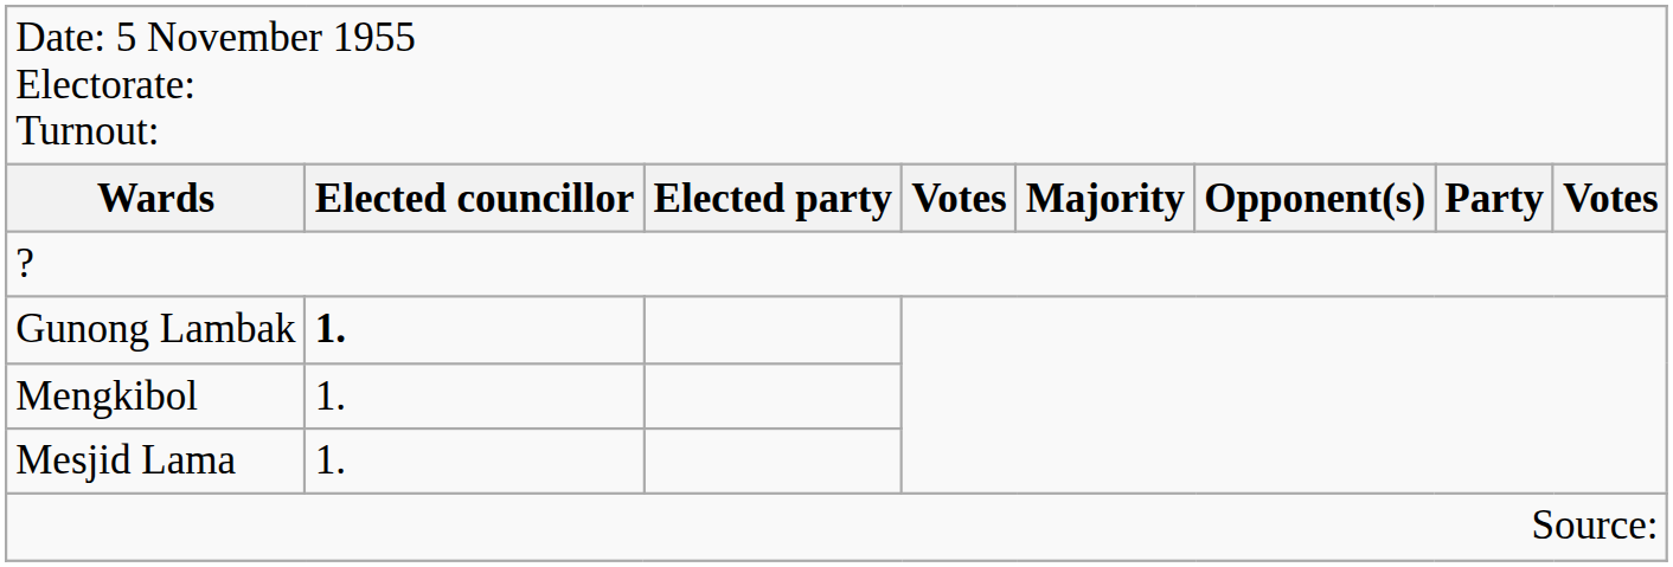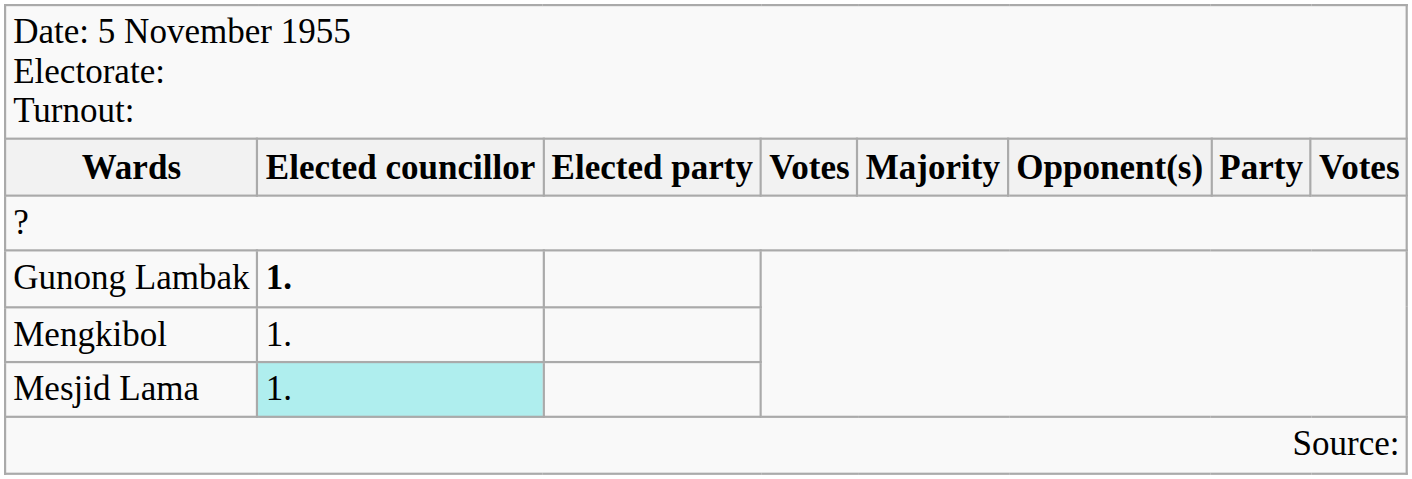Mesjid Lama | column 2: no background -> paleturquoise background
